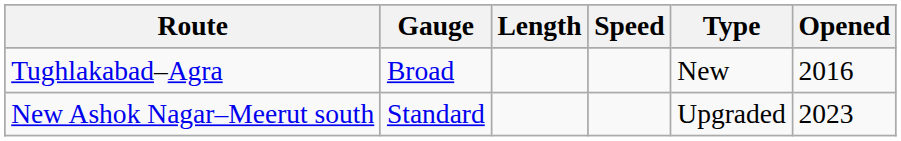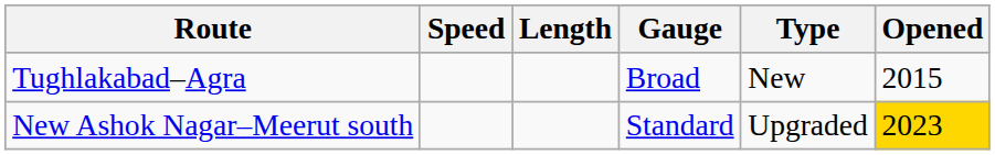columns swapped: Speed <-> Gauge
Tughlakabad–Agra | Opened: 2016 -> 2015
New Ashok Nagar–Meerut south | Opened: no background -> gold background
